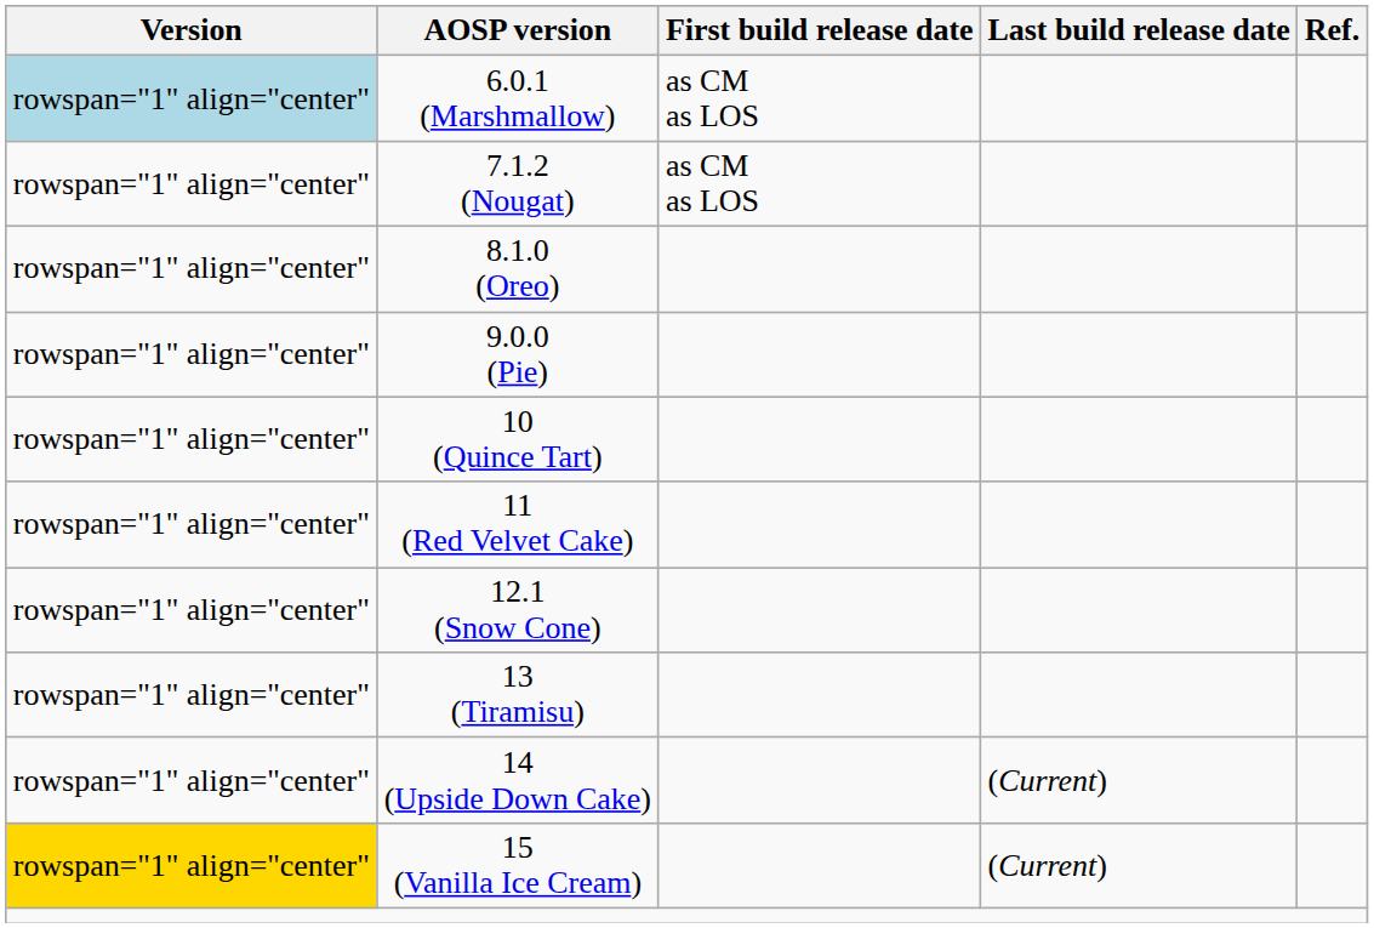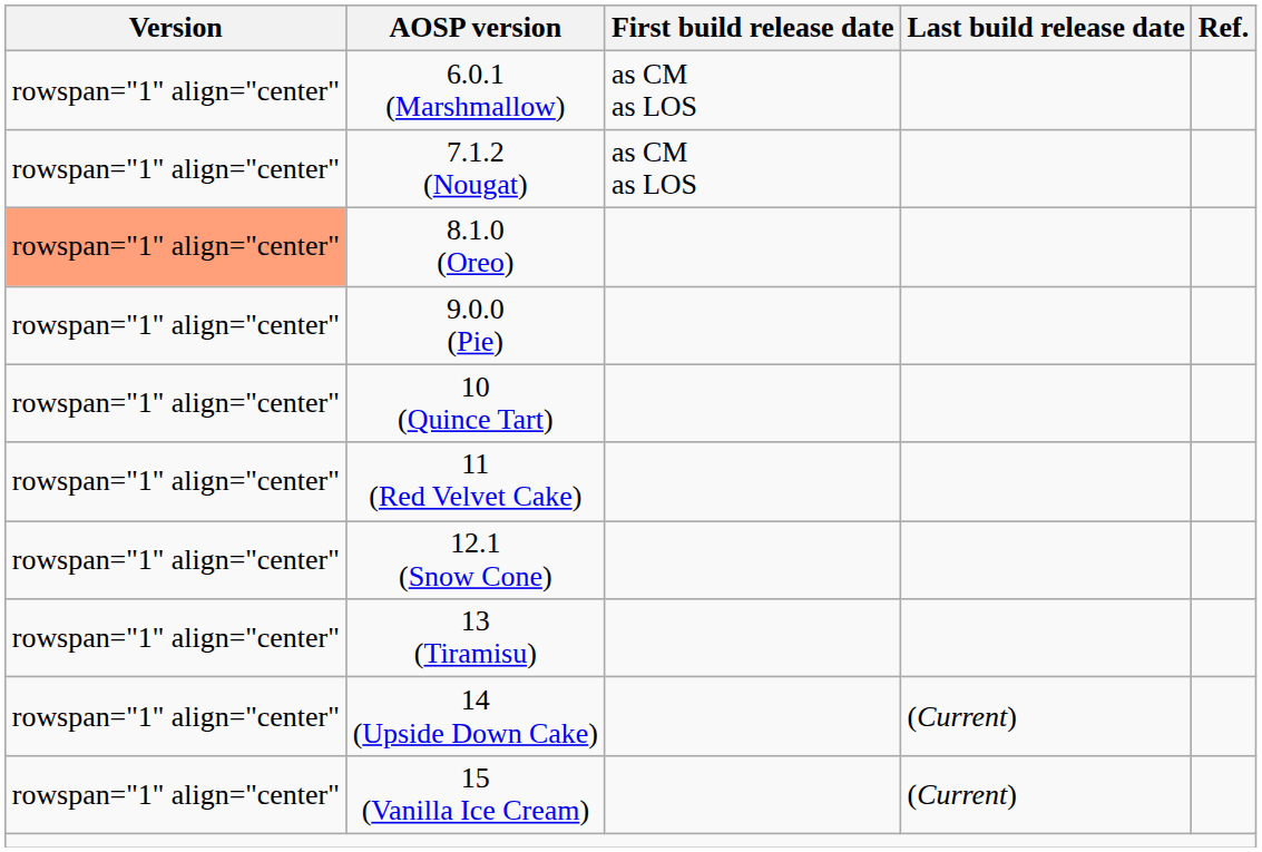6.0.1 (Marshmallow) | Version: lightblue background -> no background
8.1.0 (Oreo) | Version: no background -> lightsalmon background
15 (Vanilla Ice Cream) | Version: gold background -> no background
